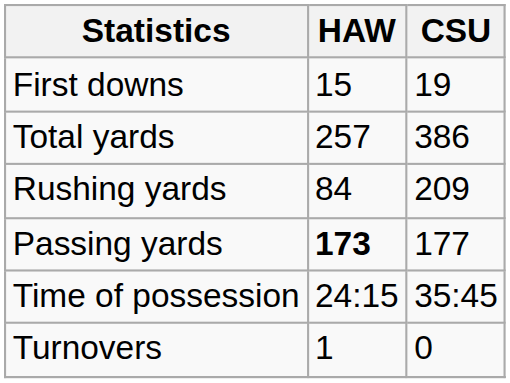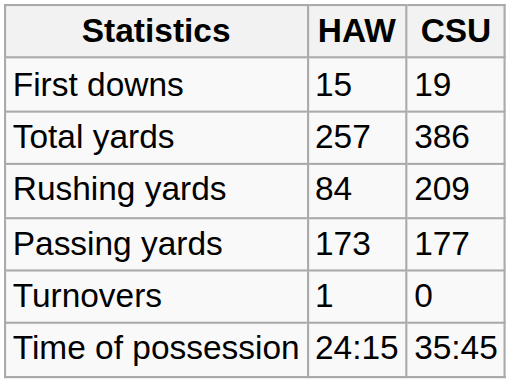Passing yards | HAW: bold -> normal
rows swapped: Turnovers <-> Time of possession
